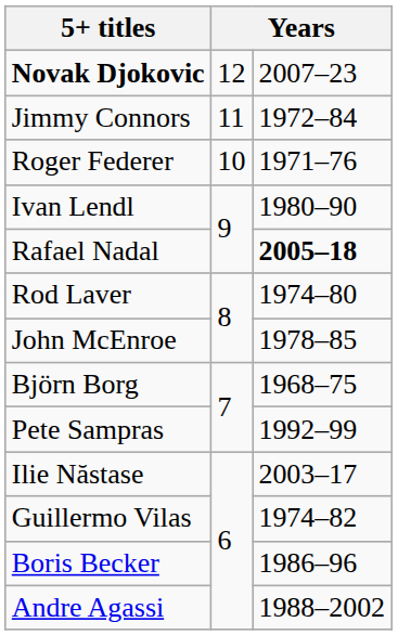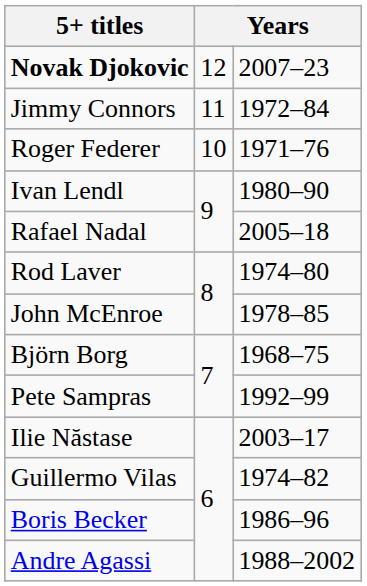Rafael Nadal | column 3: bold -> normal
